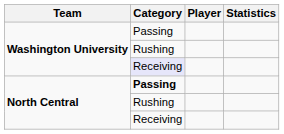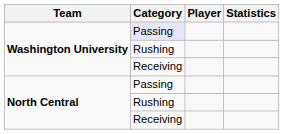Washington University / Passing | Category: no background -> lavender background
Washington University / Receiving | Category: lavender background -> no background
North Central / Passing | Category: bold -> normal
